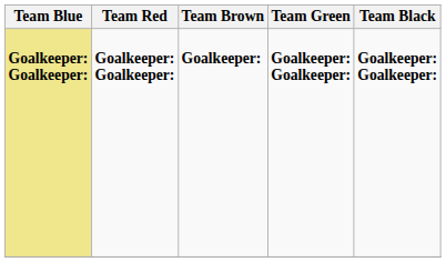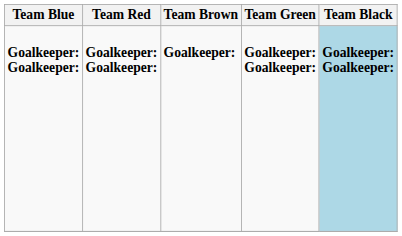row 2 | Team Blue: khaki background -> no background
row 2 | Team Black: no background -> lightblue background
